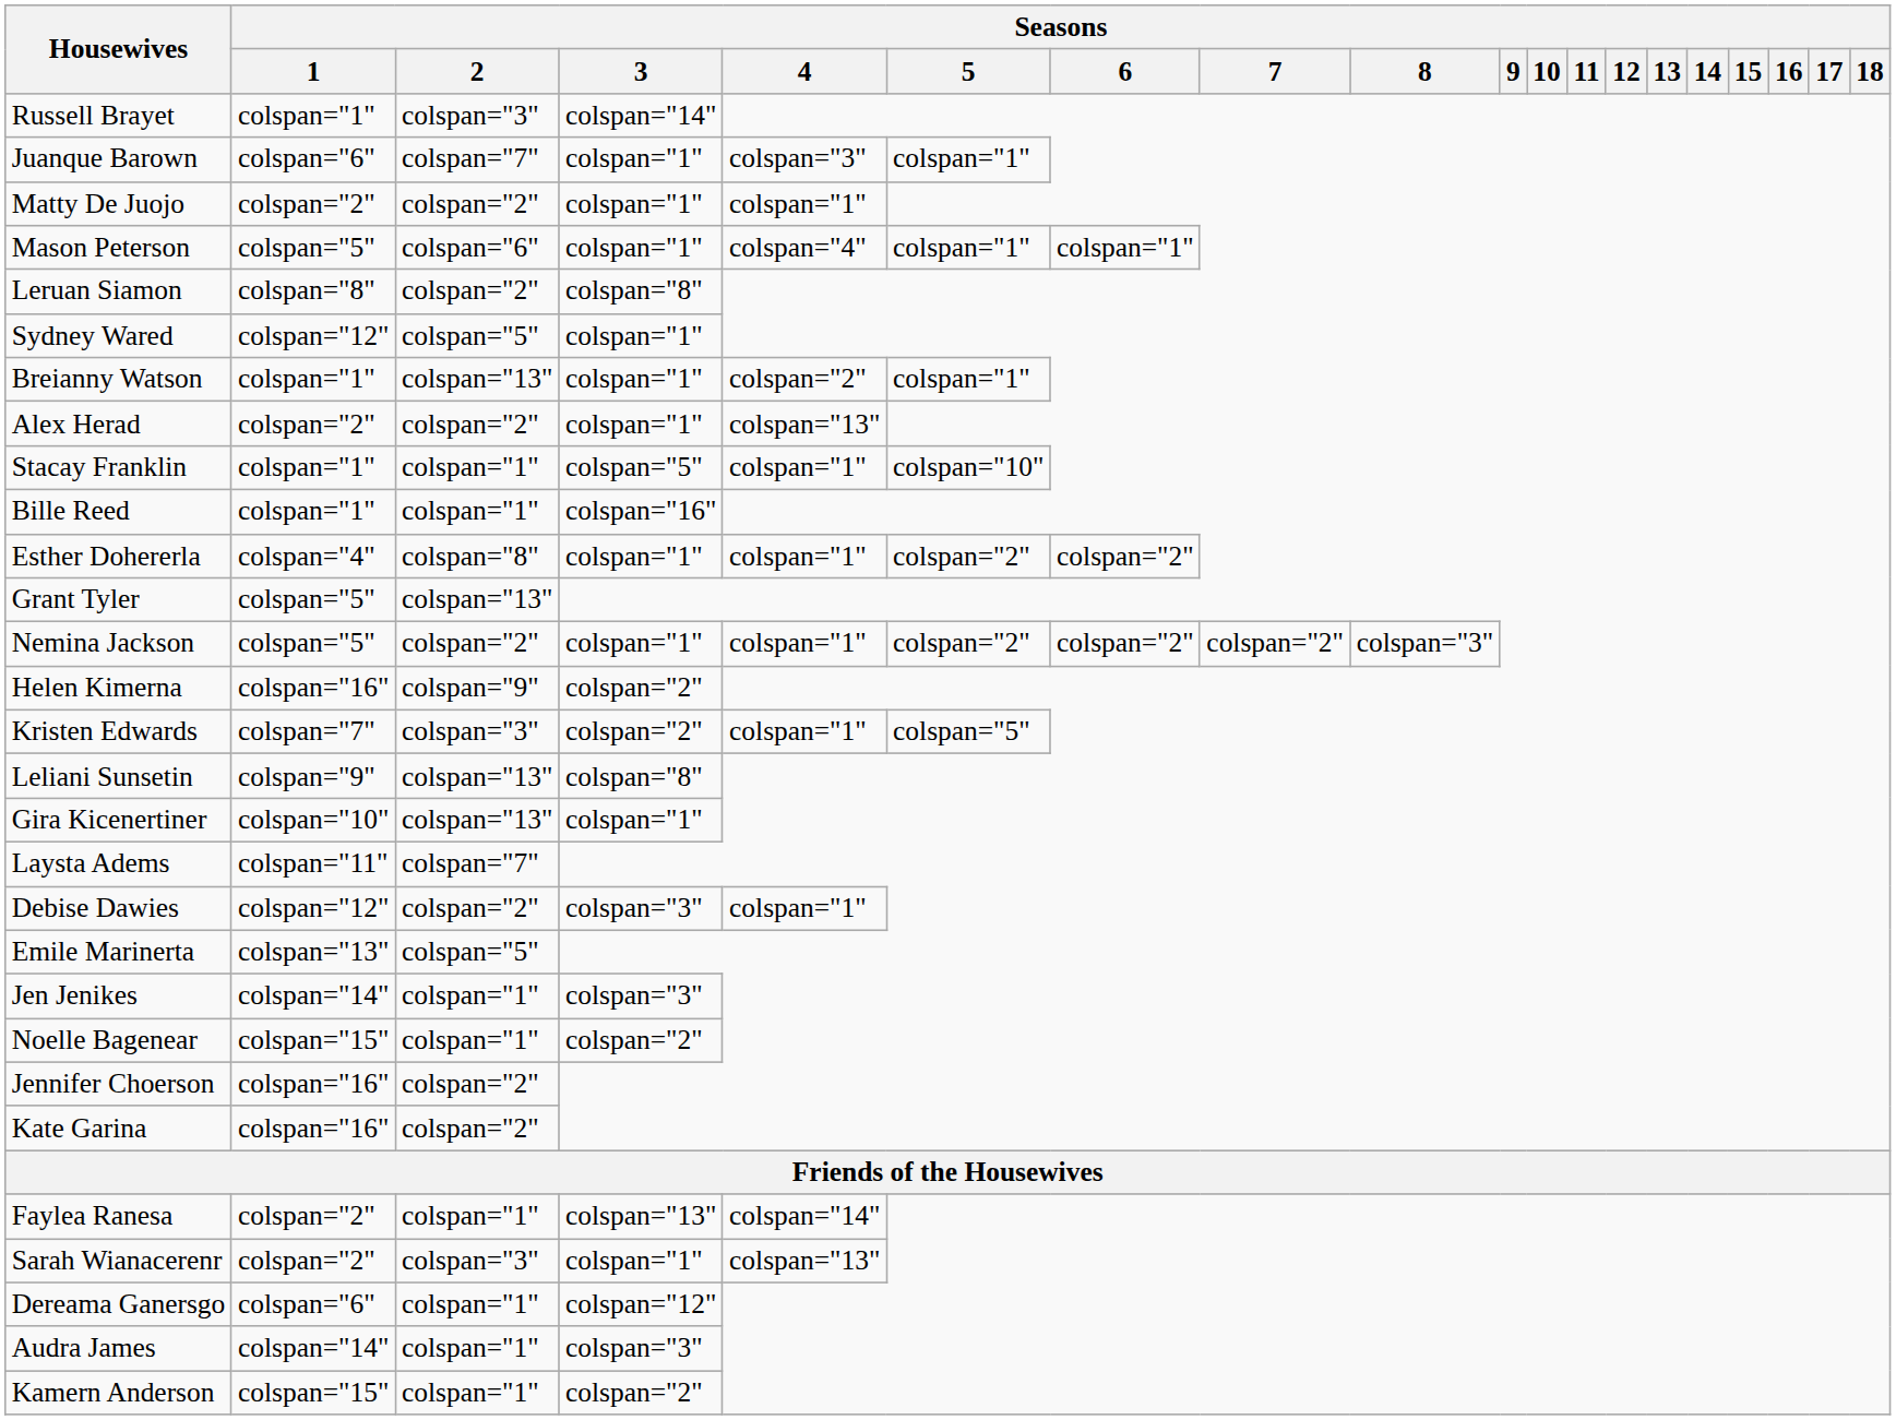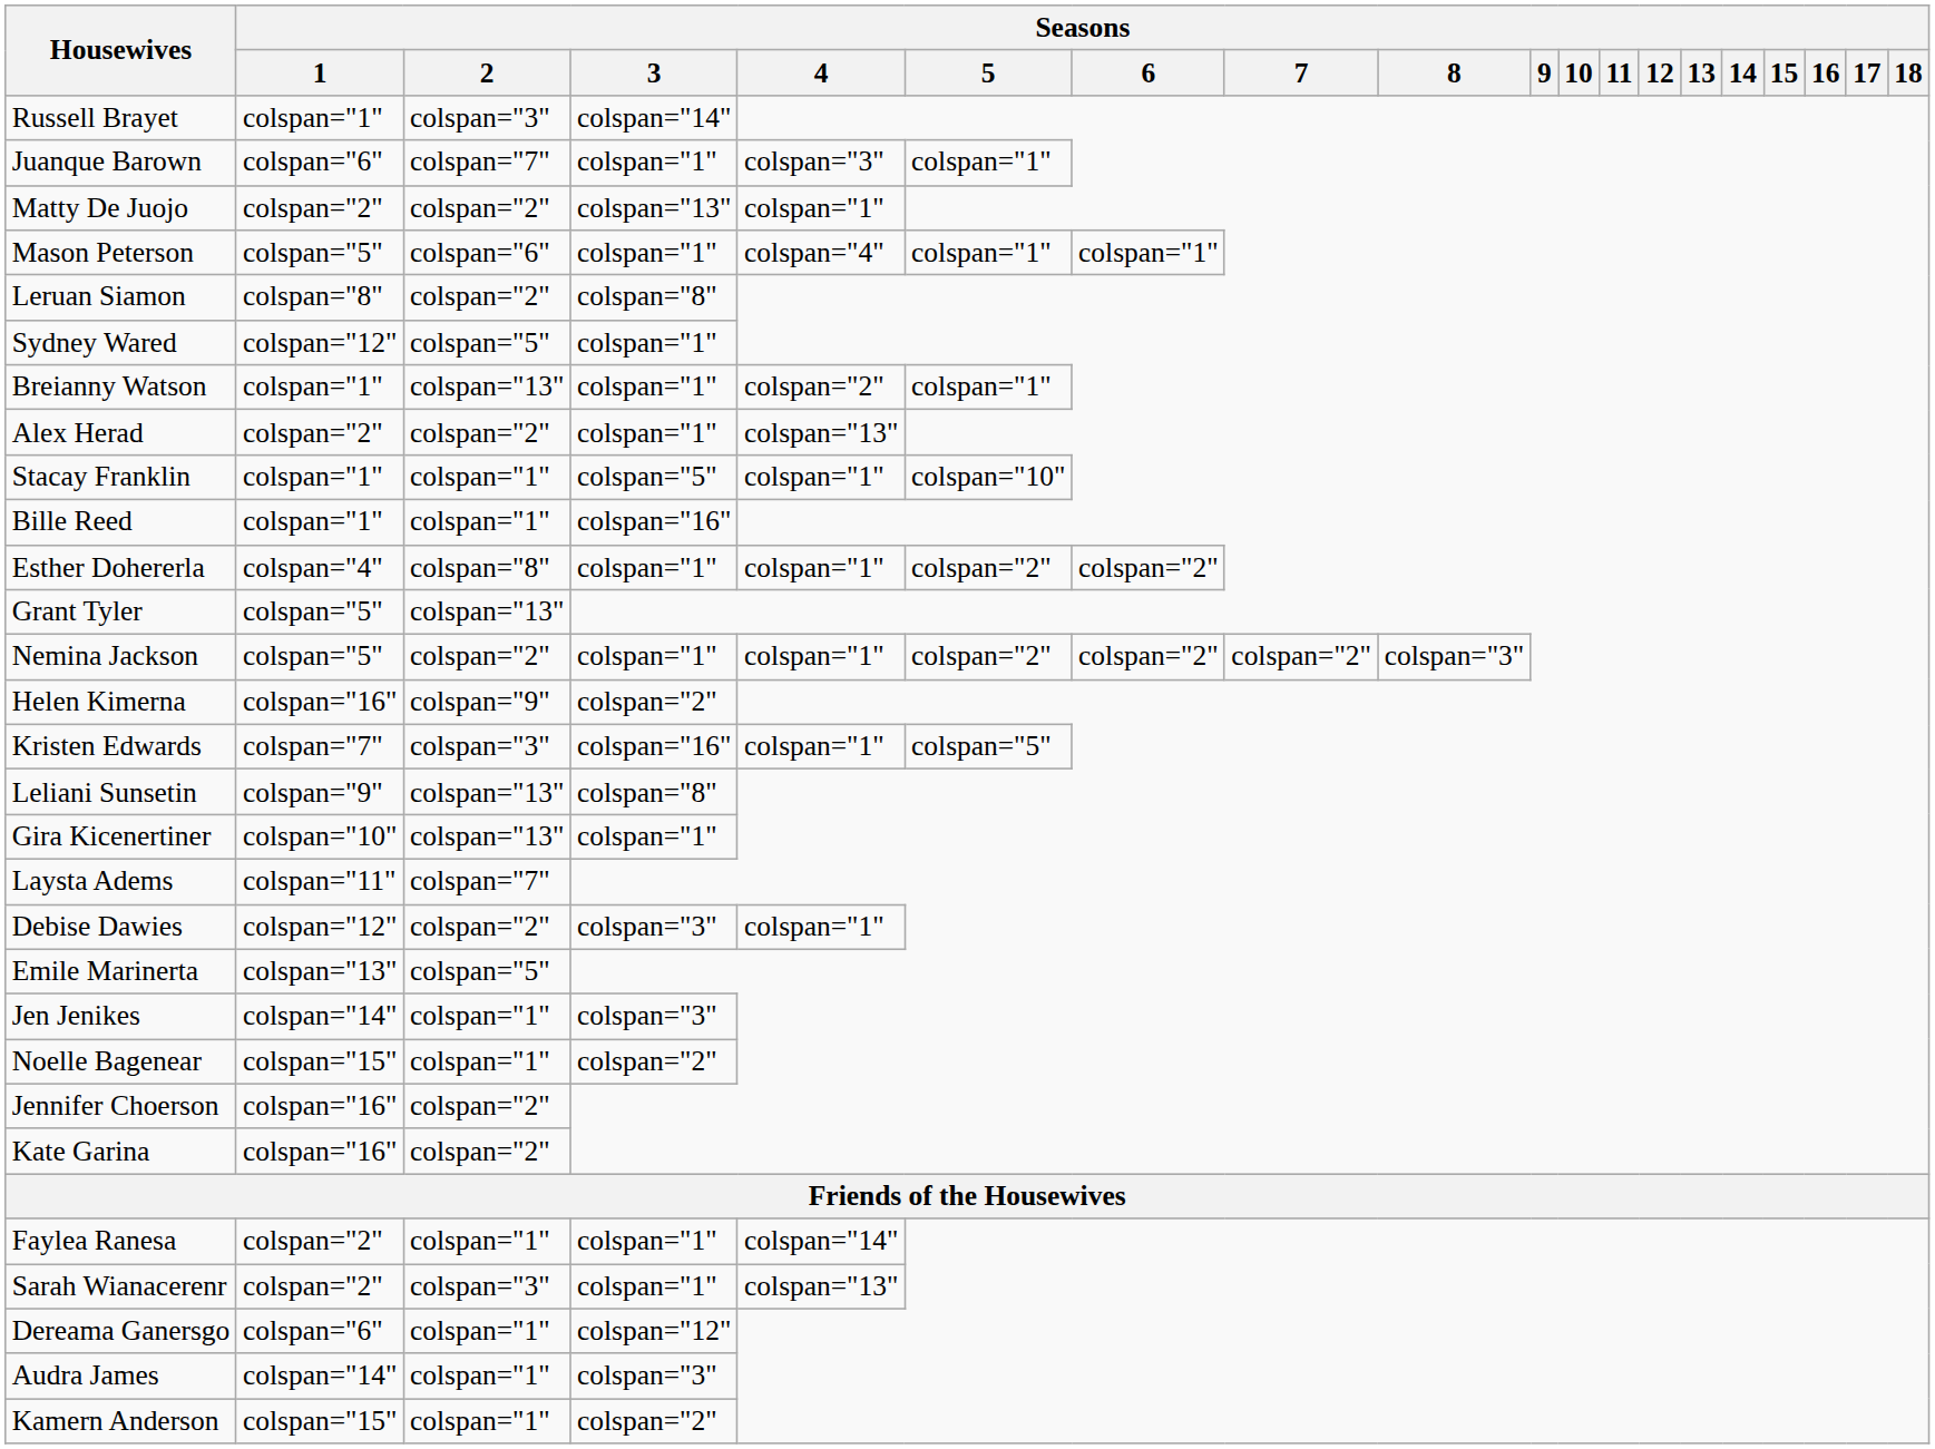Matty De Juojo | Seasons / 3: colspan="1" -> colspan="13"
Kristen Edwards | Seasons / 3: colspan="2" -> colspan="16"
Faylea Ranesa | Seasons / 3: colspan="13" -> colspan="1"
